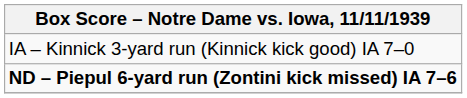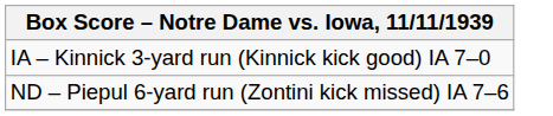row 3 | column 1: bold -> normal
